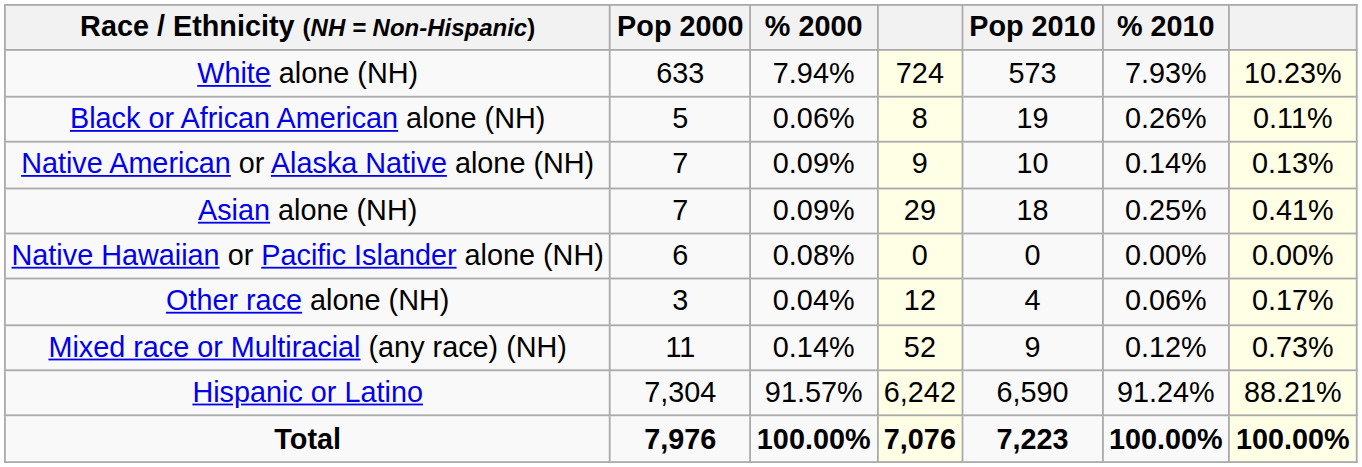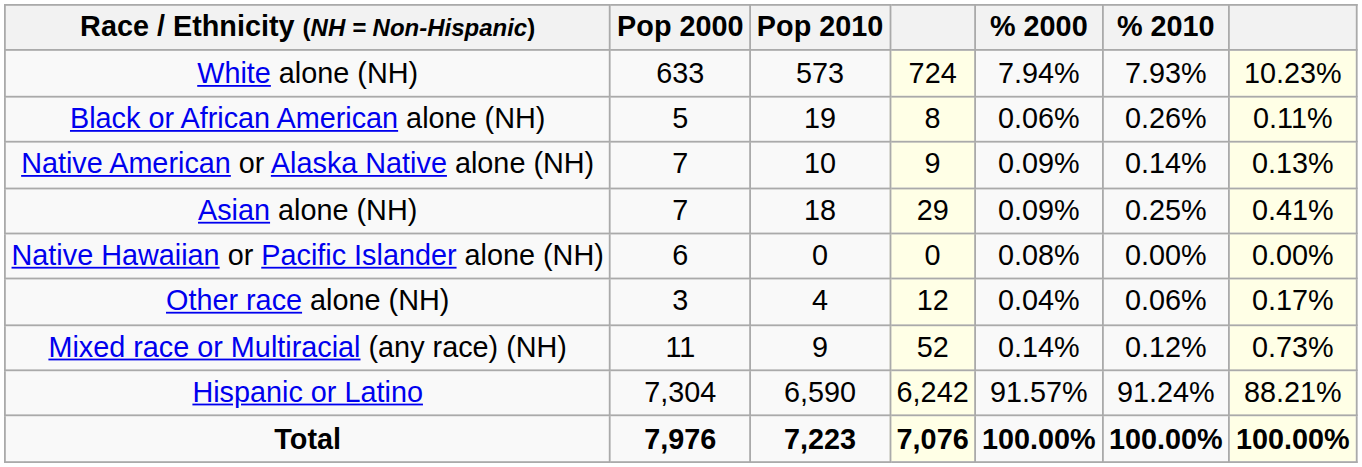columns swapped: Pop 2010 <-> % 2000
